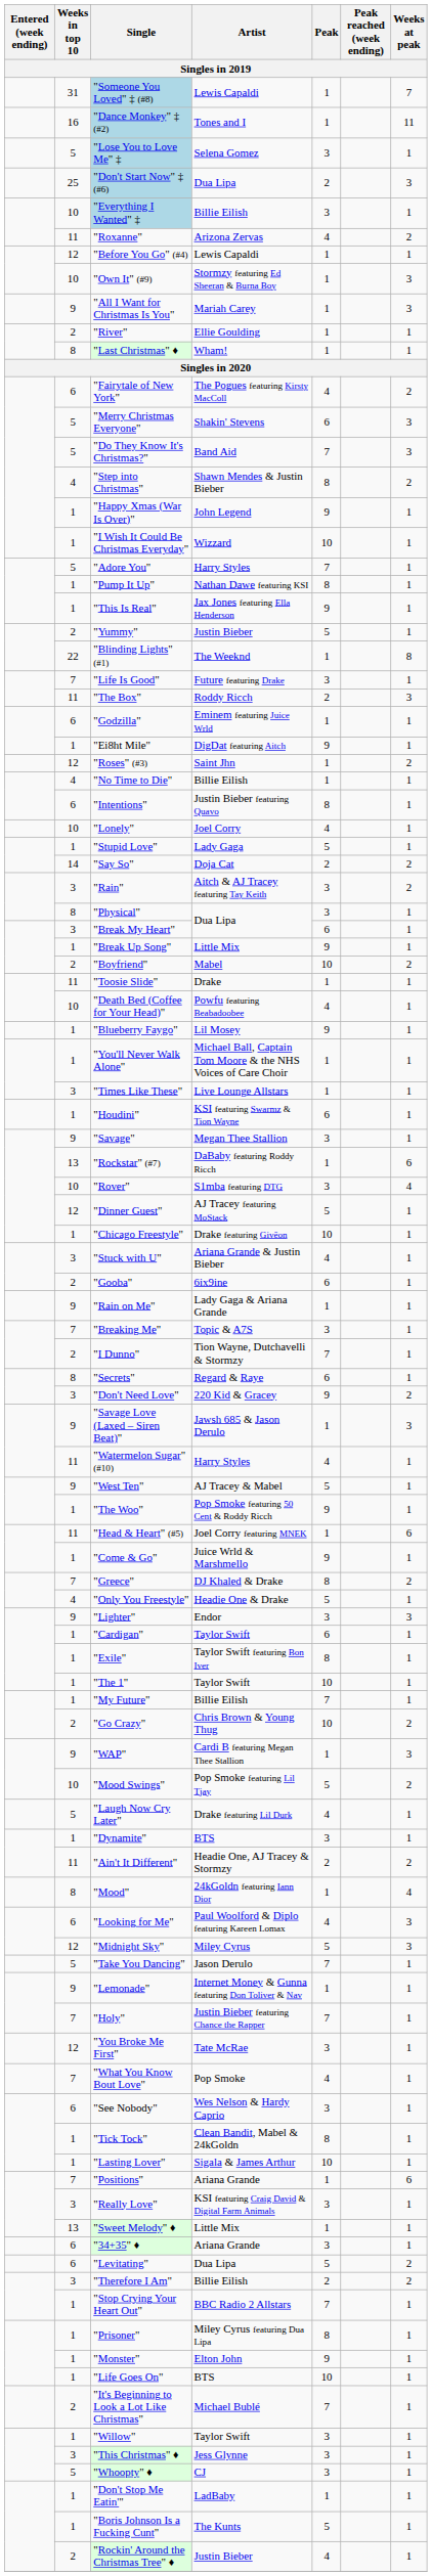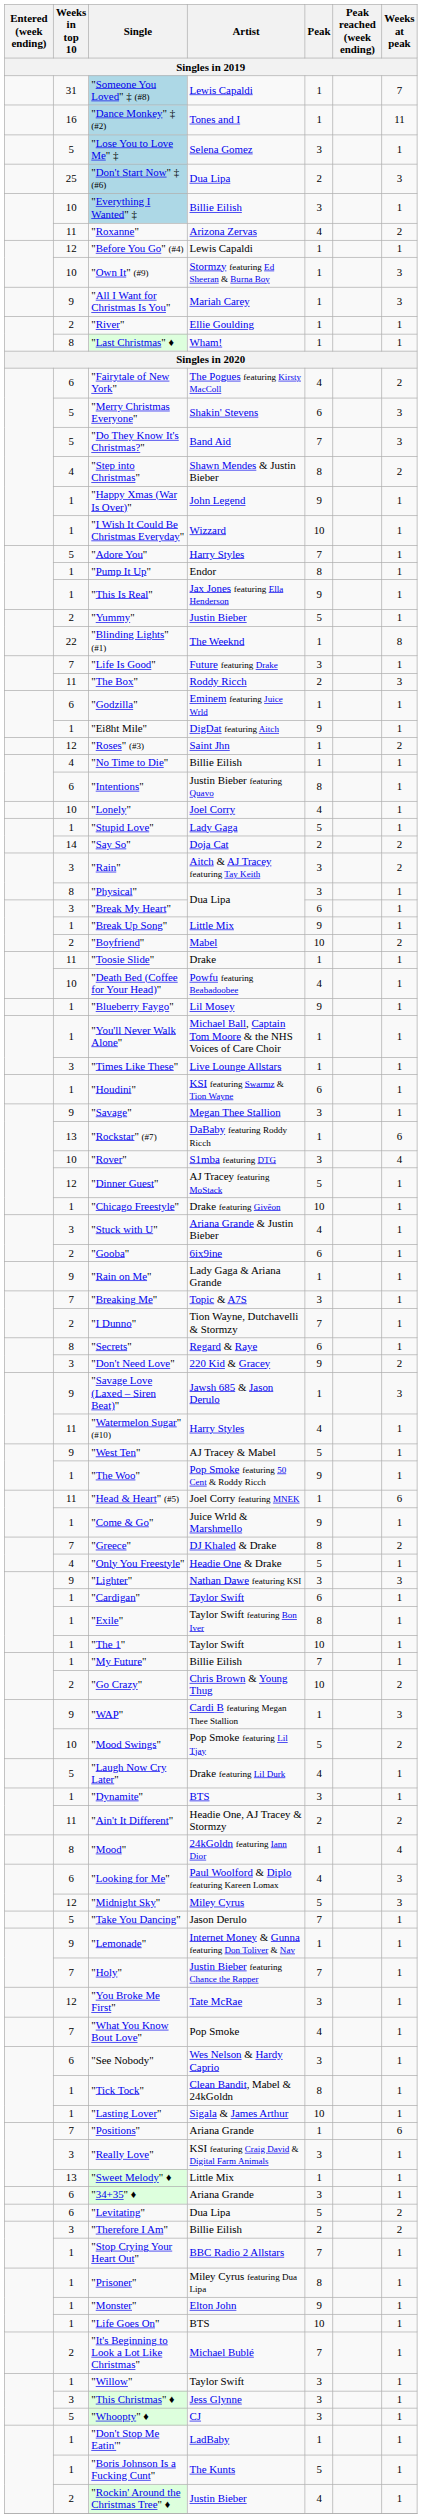"Pump It Up" | Artist: Nathan Dawe featuring KSI -> Endor
"Lighter" | Artist: Endor -> Nathan Dawe featuring KSI
